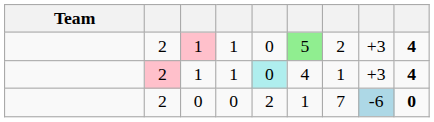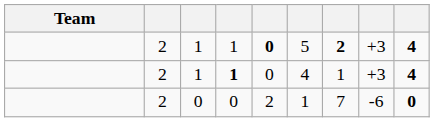row 2 | column 3: pink background -> no background
row 2 | column 5: normal -> bold
row 2 | column 6: lightgreen background -> no background
row 2 | column 7: normal -> bold
row 3 | column 2: pink background -> no background
row 3 | column 4: normal -> bold
row 3 | column 5: paleturquoise background -> no background
row 4 | column 8: lightblue background -> no background
